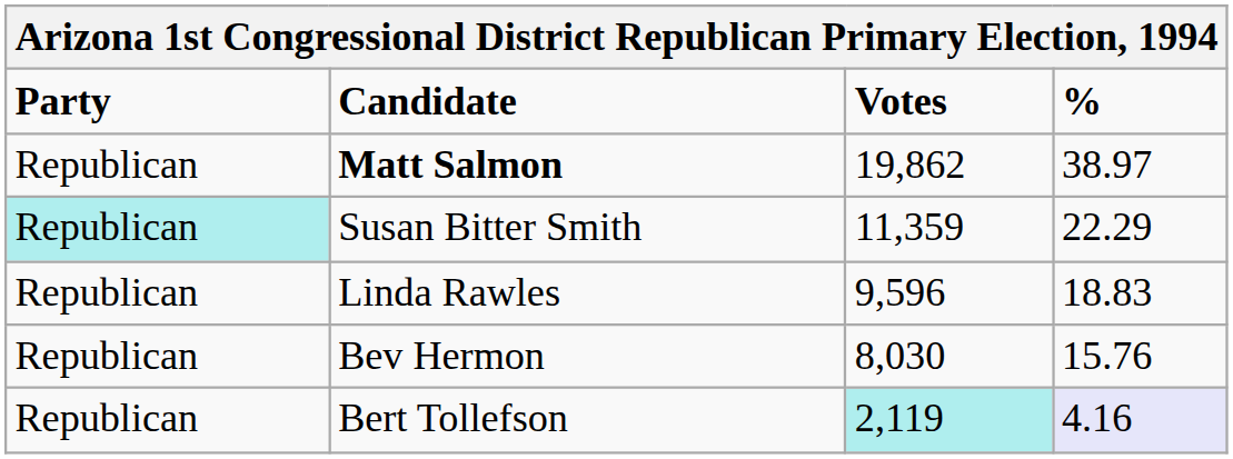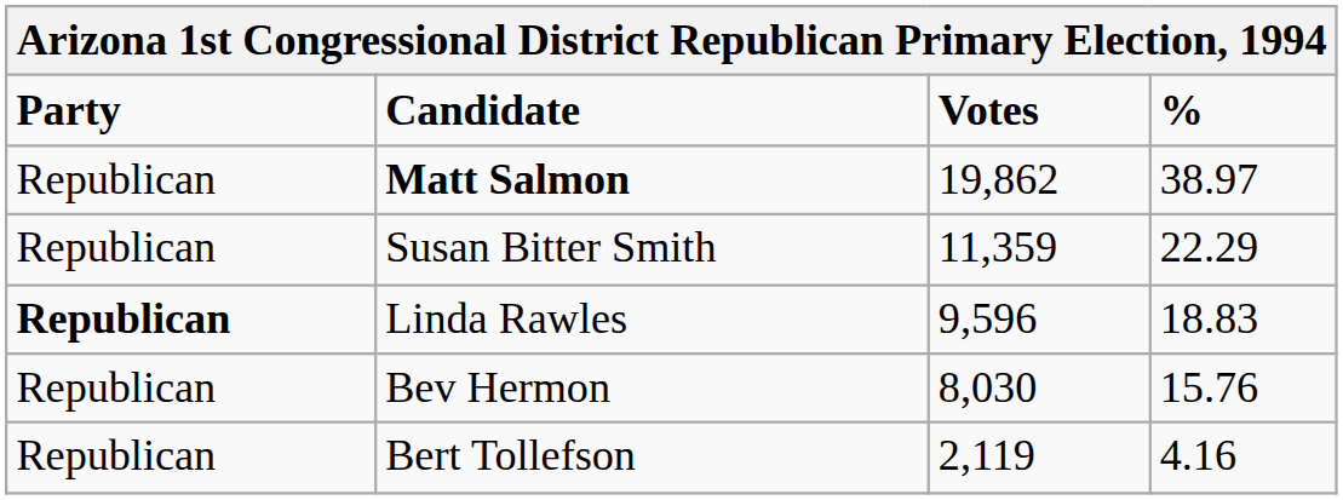Susan Bitter Smith | Party: paleturquoise background -> no background
Linda Rawles | Party: normal -> bold
Bert Tollefson | Votes: paleturquoise background -> no background
Bert Tollefson | %: lavender background -> no background
